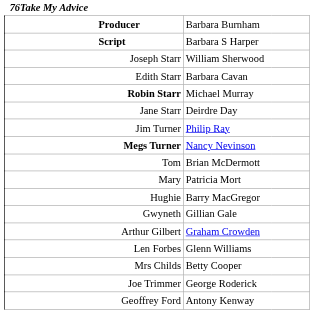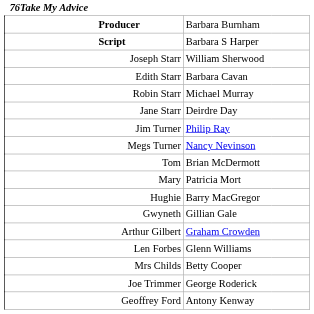Robin Starr | column 2: bold -> normal
Megs Turner | column 2: bold -> normal
